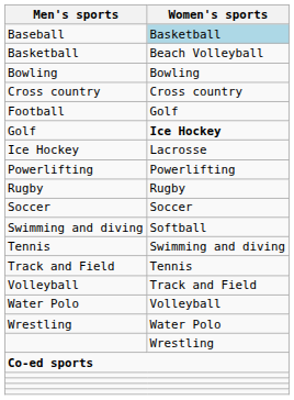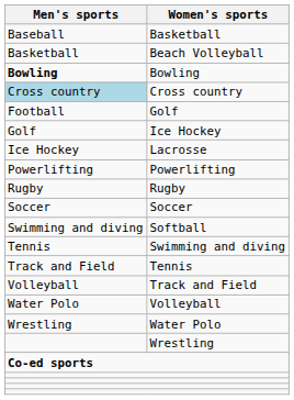row 2 | Women's sports: lightblue background -> no background
row 4 | Men's sports: normal -> bold
row 5 | Men's sports: no background -> lightblue background
row 7 | Women's sports: bold -> normal
